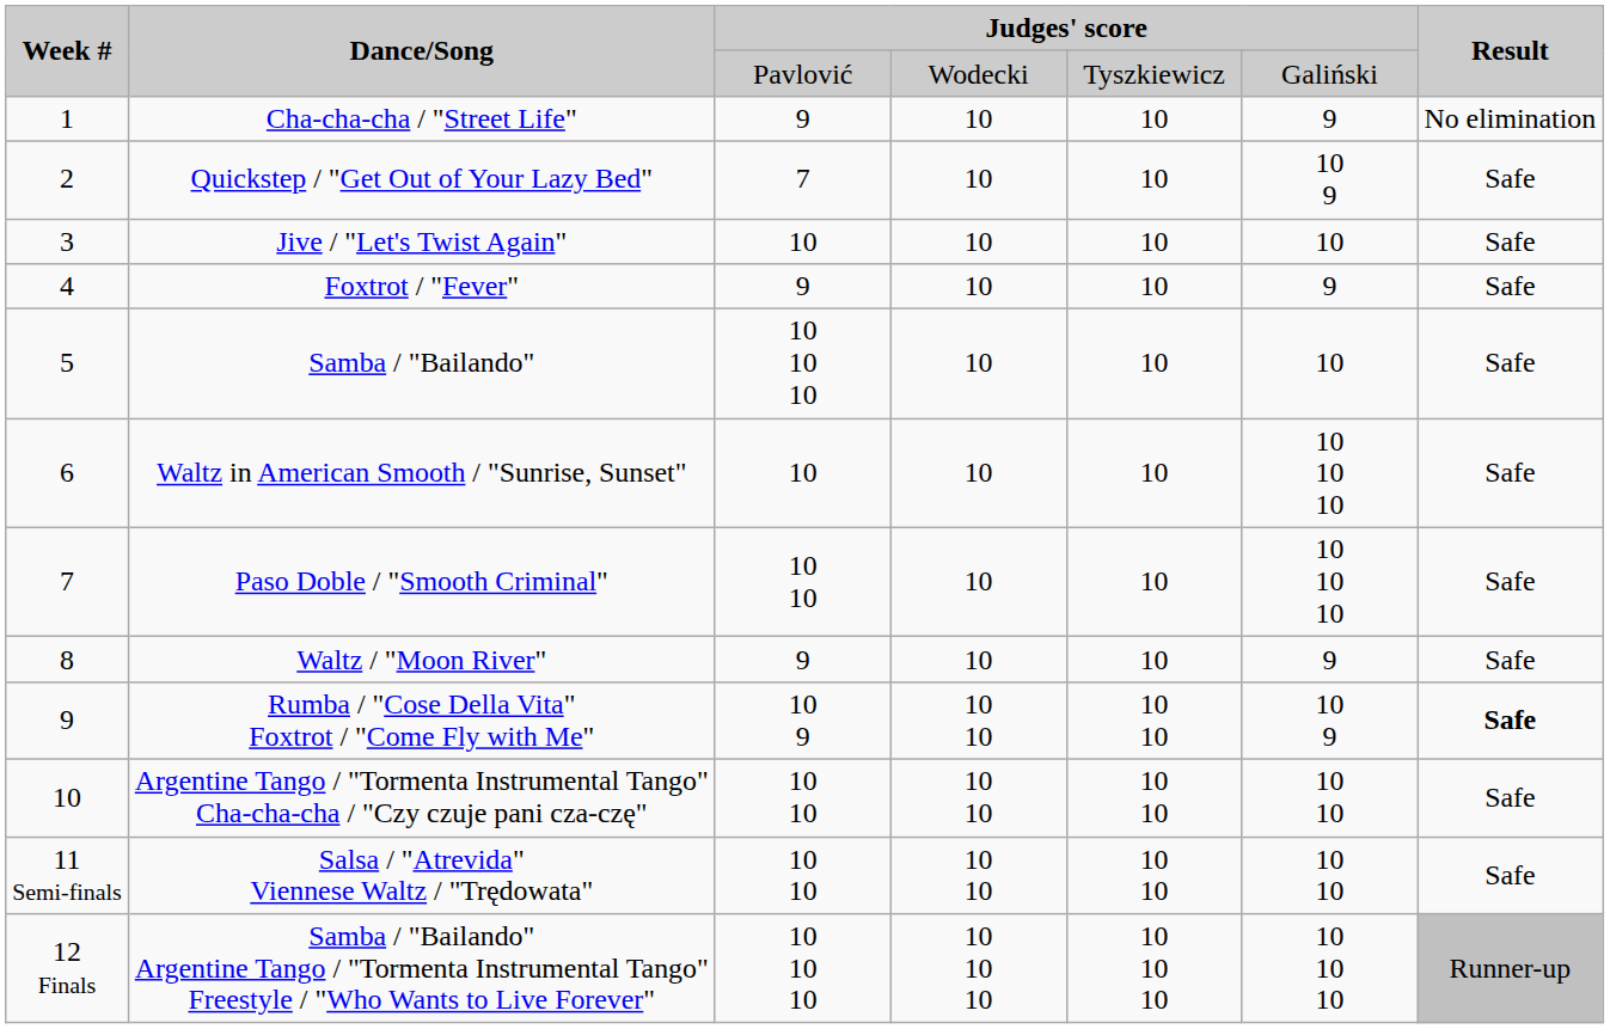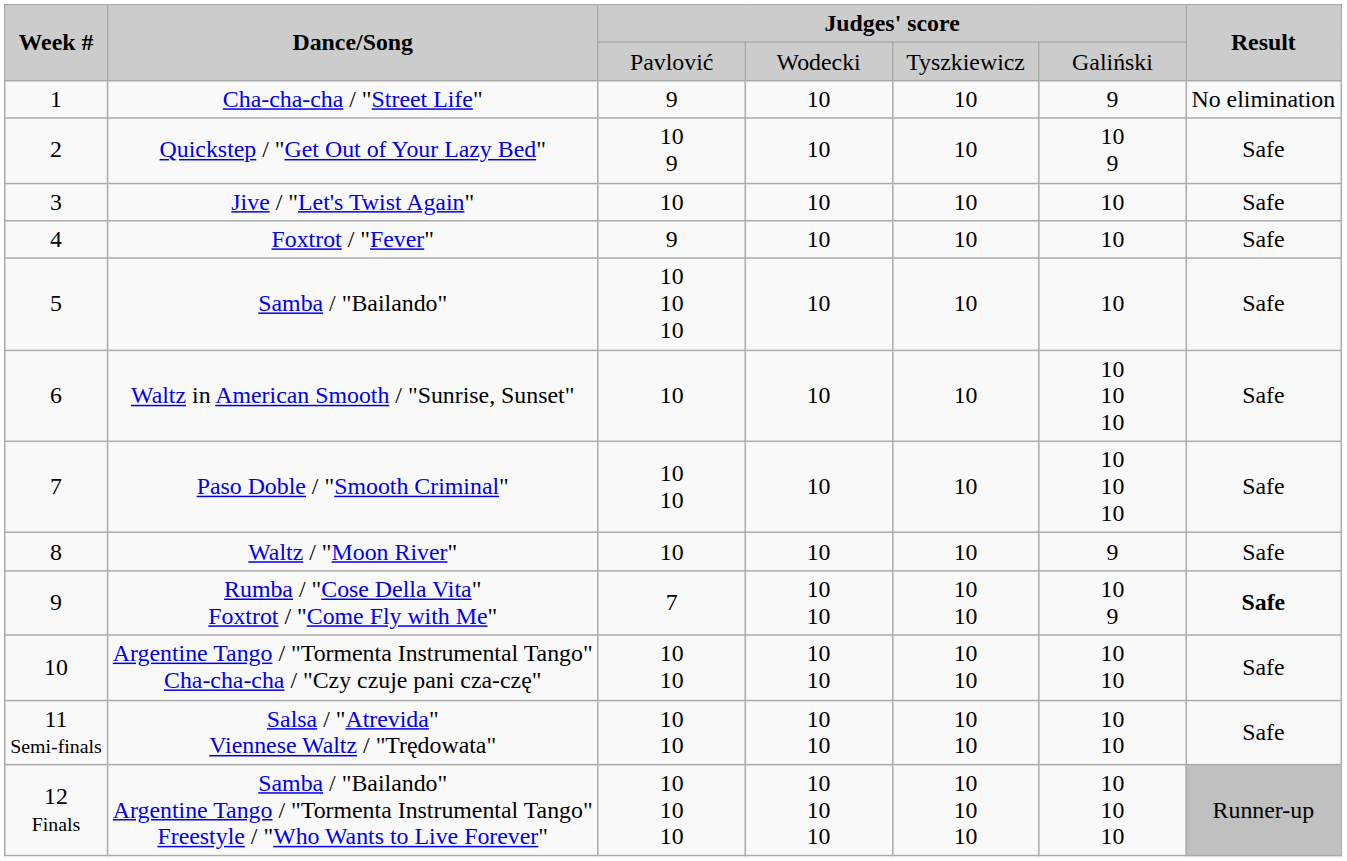Quickstep / "Get Out of Your Lazy Bed" | column 3: 7 -> 10 9
Foxtrot / "Fever" | column 6: 9 -> 10
Waltz / "Moon River" | column 3: 9 -> 10
Rumba / "Cose Della Vita" Foxtrot / "Come Fly with Me" | column 3: 10 9 -> 7
